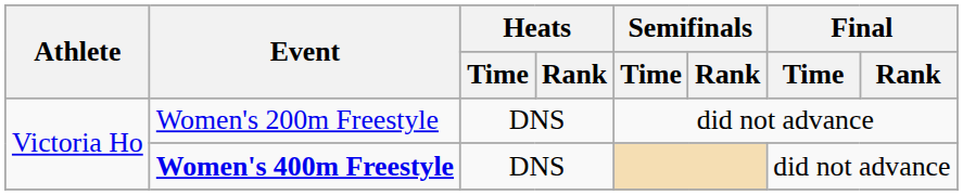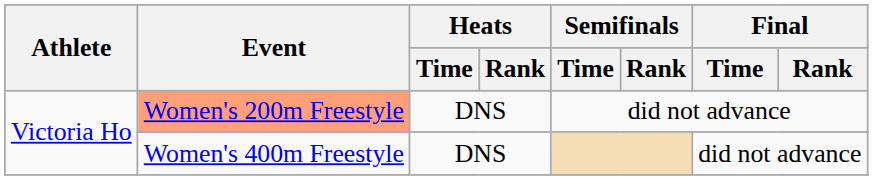Women's 200m Freestyle | Event: no background -> lightsalmon background
Women's 400m Freestyle | Event: bold -> normal
